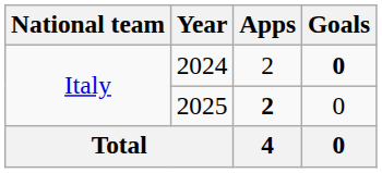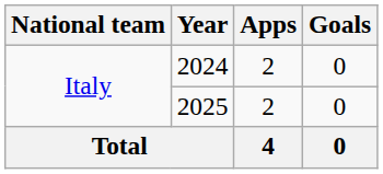2024 | Goals: bold -> normal
2025 | Apps: bold -> normal
